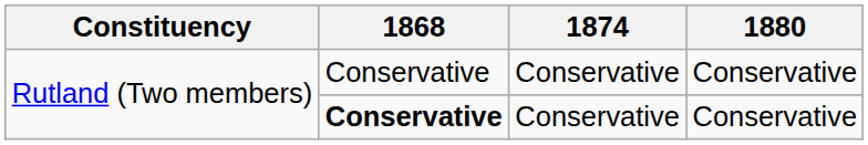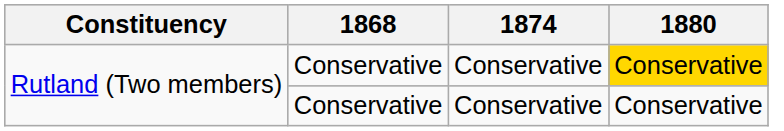row 2 | 1880: no background -> gold background
row 3 | 1868: bold -> normal
